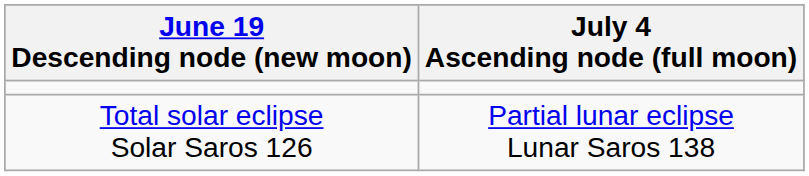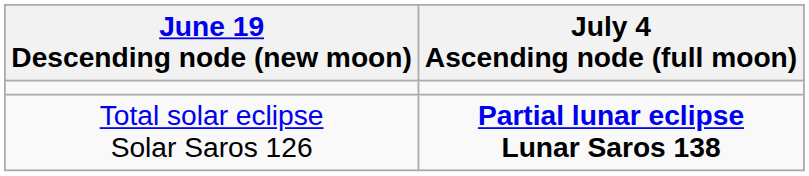row 3 | July 4 Ascending node (full moon): normal -> bold
